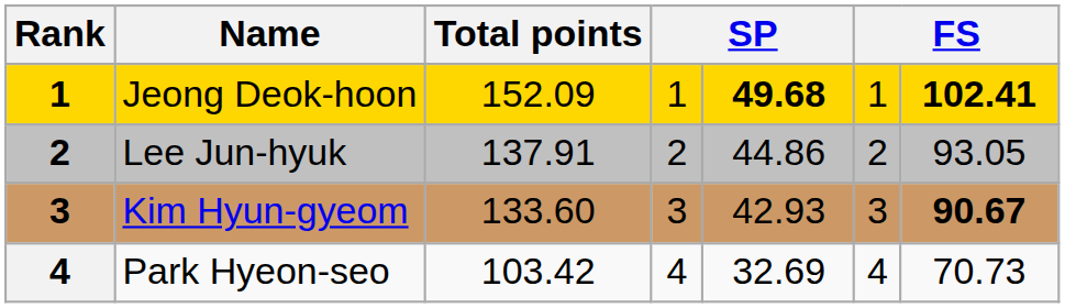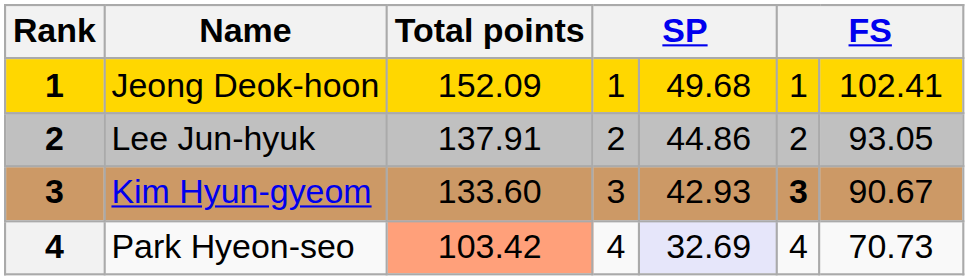Jeong Deok-hoon | column 5: bold -> normal
Jeong Deok-hoon | column 7: bold -> normal
Kim Hyun-gyeom | column 6: normal -> bold
Kim Hyun-gyeom | column 7: bold -> normal
Park Hyeon-seo | Total points: no background -> lightsalmon background
Park Hyeon-seo | column 5: no background -> lavender background
